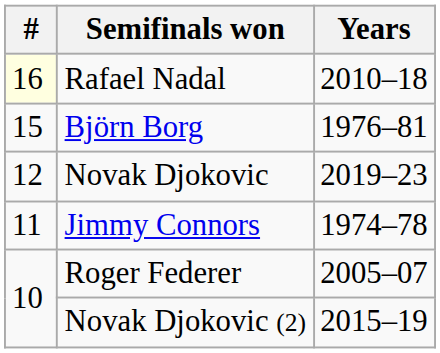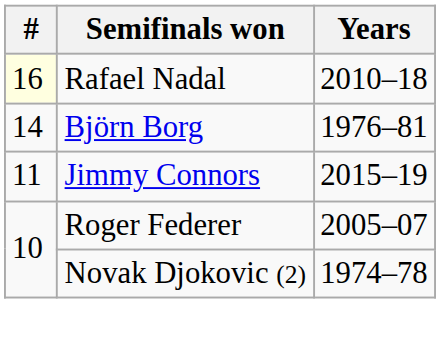Björn Borg | #: 15 -> 14
- row: 12 | Novak Djokovic | 2019–23
Jimmy Connors | Years: 1974–78 -> 2015–19
Novak Djokovic (2) | Years: 2015–19 -> 1974–78
